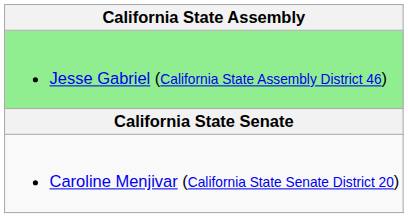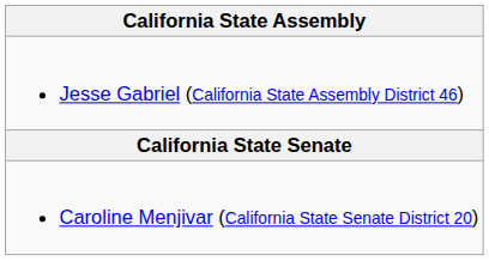row 2 | column 1: lightgreen background -> no background
